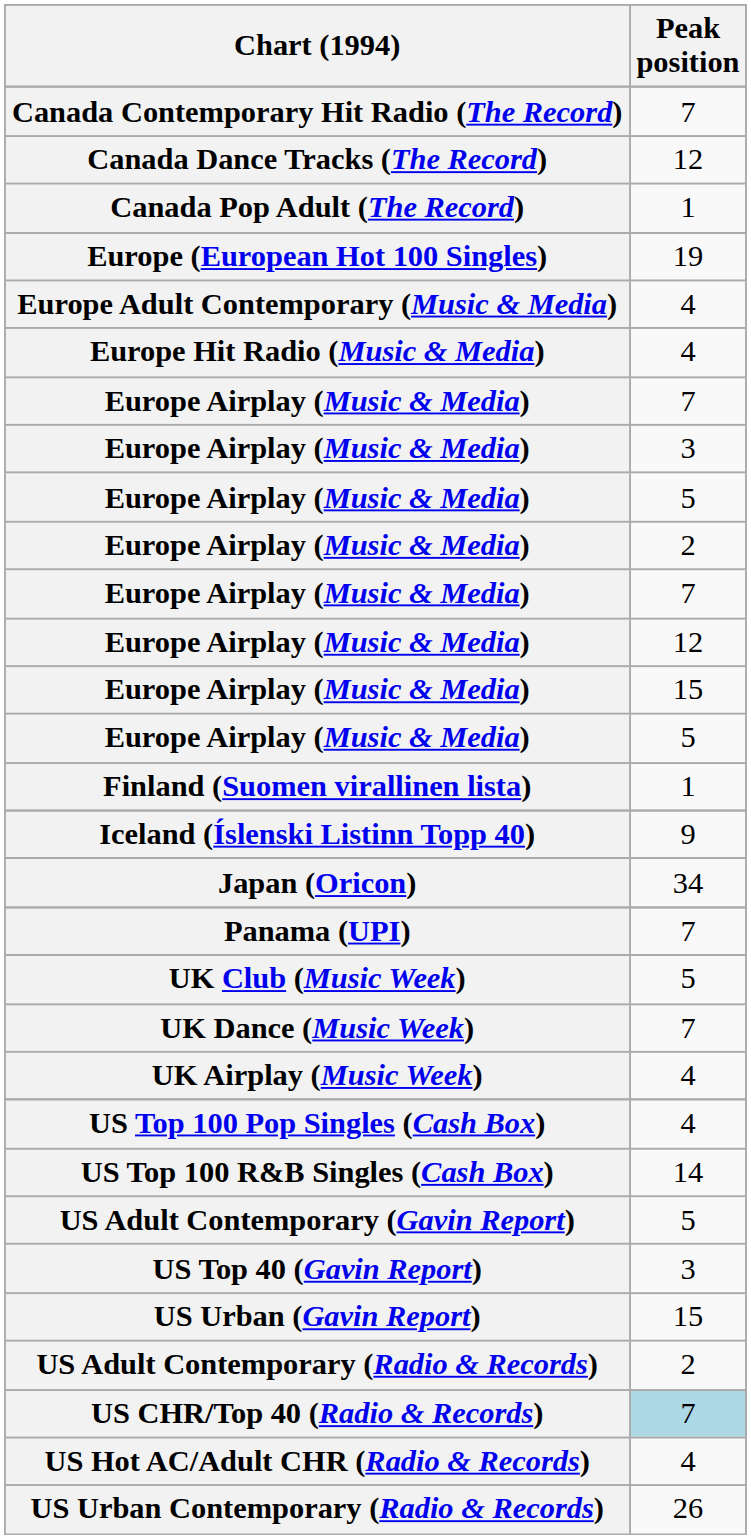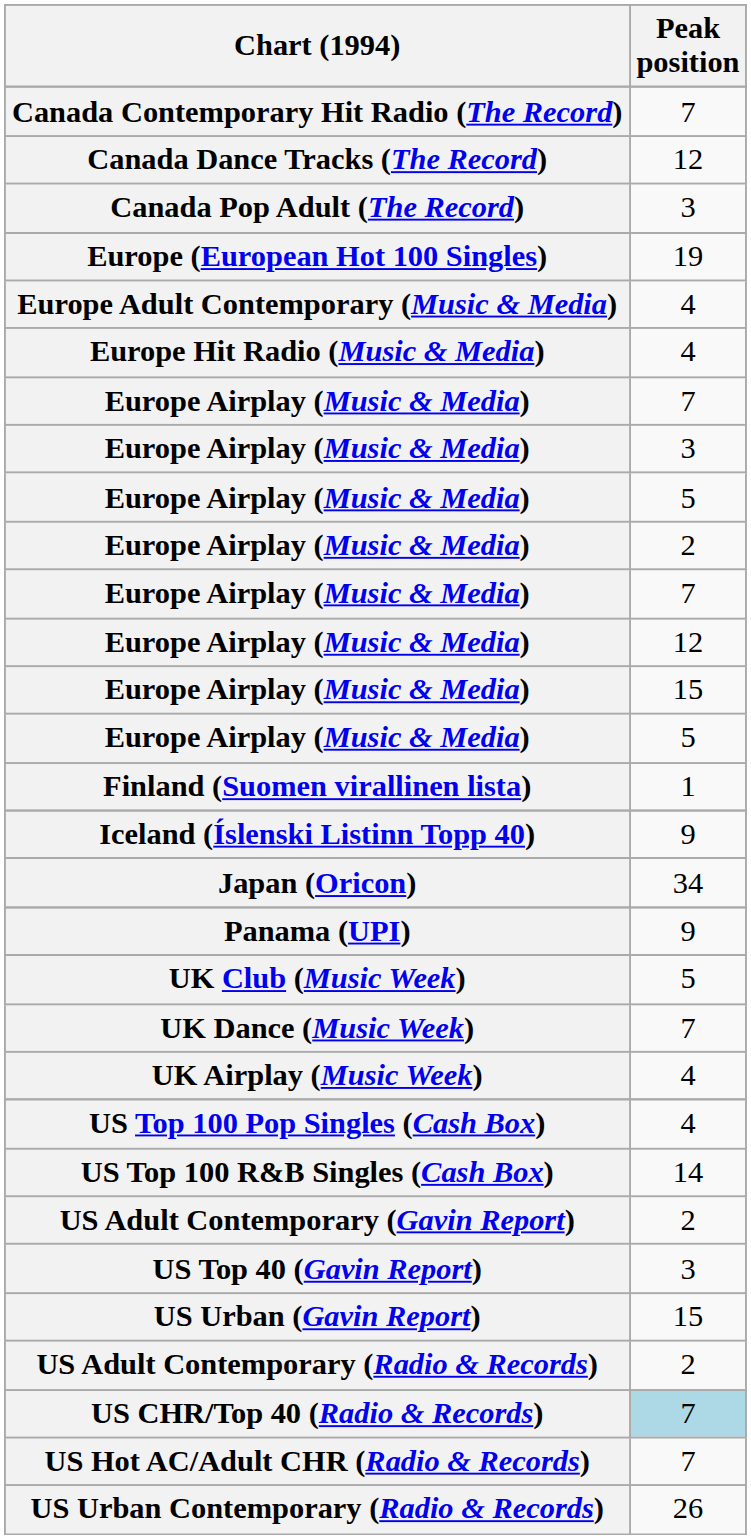row 4 | Peak position: 1 -> 3
row 19 | Peak position: 7 -> 9
row 25 | Peak position: 5 -> 2
row 30 | Peak position: 4 -> 7
